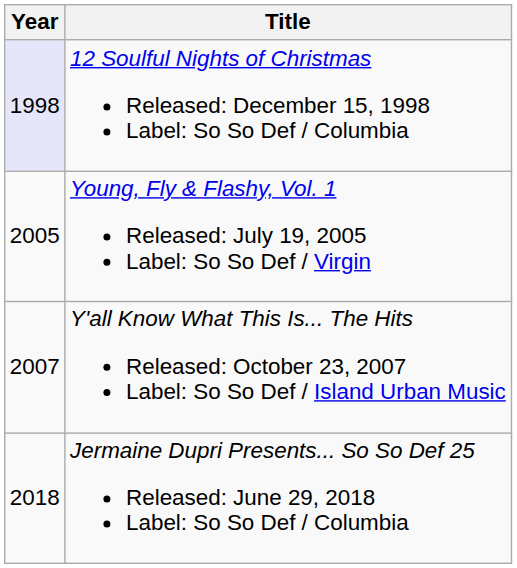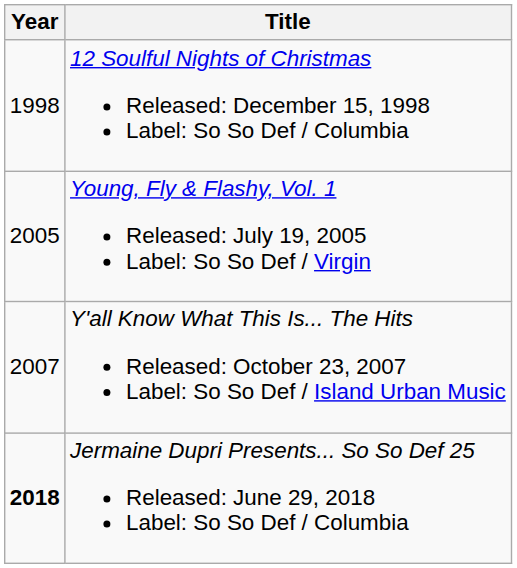row 2 | Year: lavender background -> no background
row 5 | Year: normal -> bold
